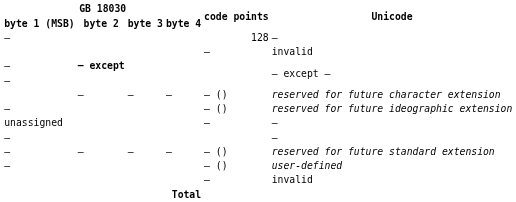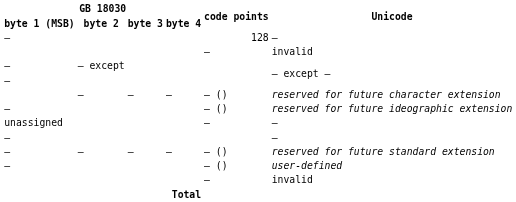– except | GB 18030 / byte 2: bold -> normal
